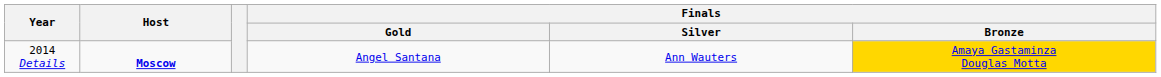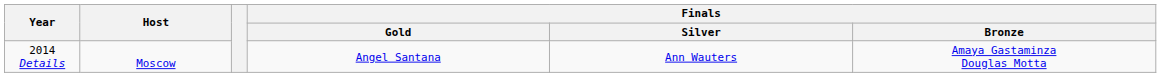2014 Details | Host: bold -> normal
2014 Details | Finals / Bronze: gold background -> no background
